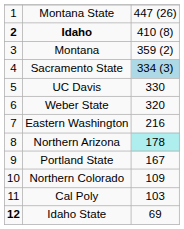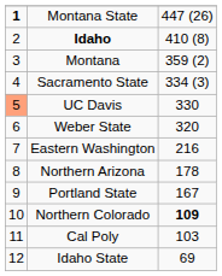Montana State | column 1: normal -> bold
Idaho | column 1: bold -> normal
Sacramento State | column 3: lightblue background -> no background
UC Davis | column 1: no background -> lightsalmon background
Northern Arizona | column 3: paleturquoise background -> no background
Northern Colorado | column 3: normal -> bold
Idaho State | column 1: bold -> normal
